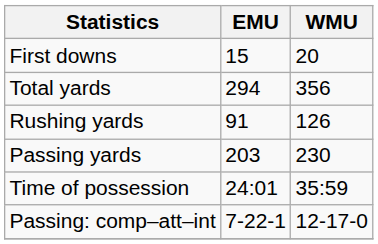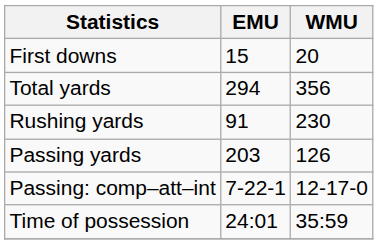Rushing yards | WMU: 126 -> 230
Passing yards | WMU: 230 -> 126
rows swapped: Passing: comp–att–int <-> Time of possession
